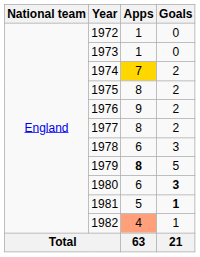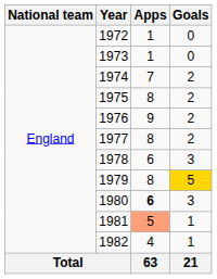1974 | Apps: gold background -> no background
1979 | Apps: bold -> normal
1979 | Goals: no background -> gold background
1980 | Apps: normal -> bold
1980 | Goals: bold -> normal
1981 | Apps: no background -> lightsalmon background
1981 | Goals: bold -> normal
1982 | Apps: lightsalmon background -> no background
